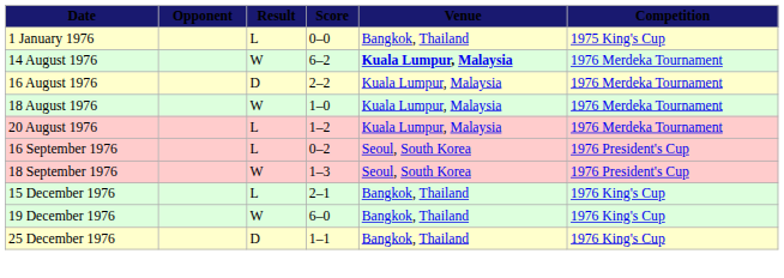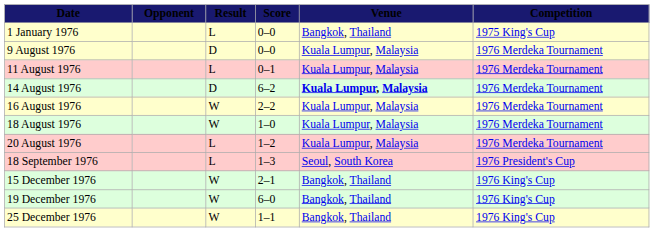+ row: 9 August 1976 | D | 0–0 | Kuala Lumpur, Malaysia | 1976 Merdeka Tournament
+ row: 11 August 1976 | L | 0–1 | Kuala Lumpur, Malaysia | 1976 Merdeka Tournament
14 August 1976 | Result: W -> D
16 August 1976 | Result: D -> W
- row: 16 September 1976 | L | 0–2 | Seoul, South Korea | 1976 President's Cup
18 September 1976 | Result: W -> L
15 December 1976 | Result: L -> W
25 December 1976 | Result: D -> W
